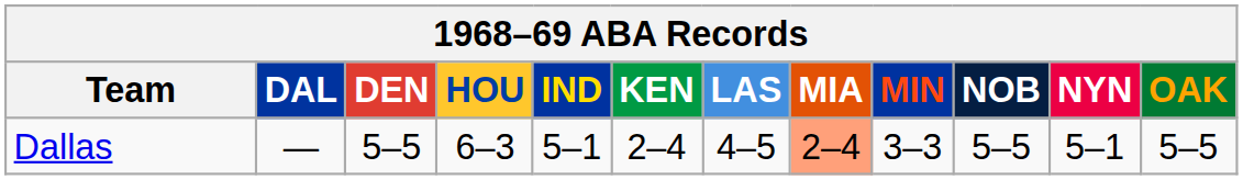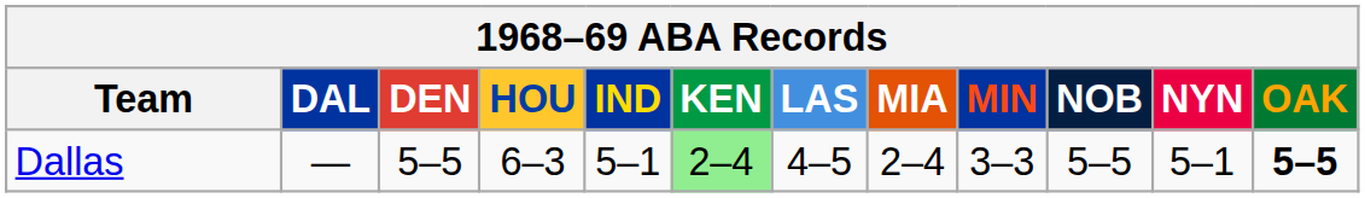Dallas | KEN: no background -> lightgreen background
Dallas | MIA: lightsalmon background -> no background
Dallas | OAK: normal -> bold
